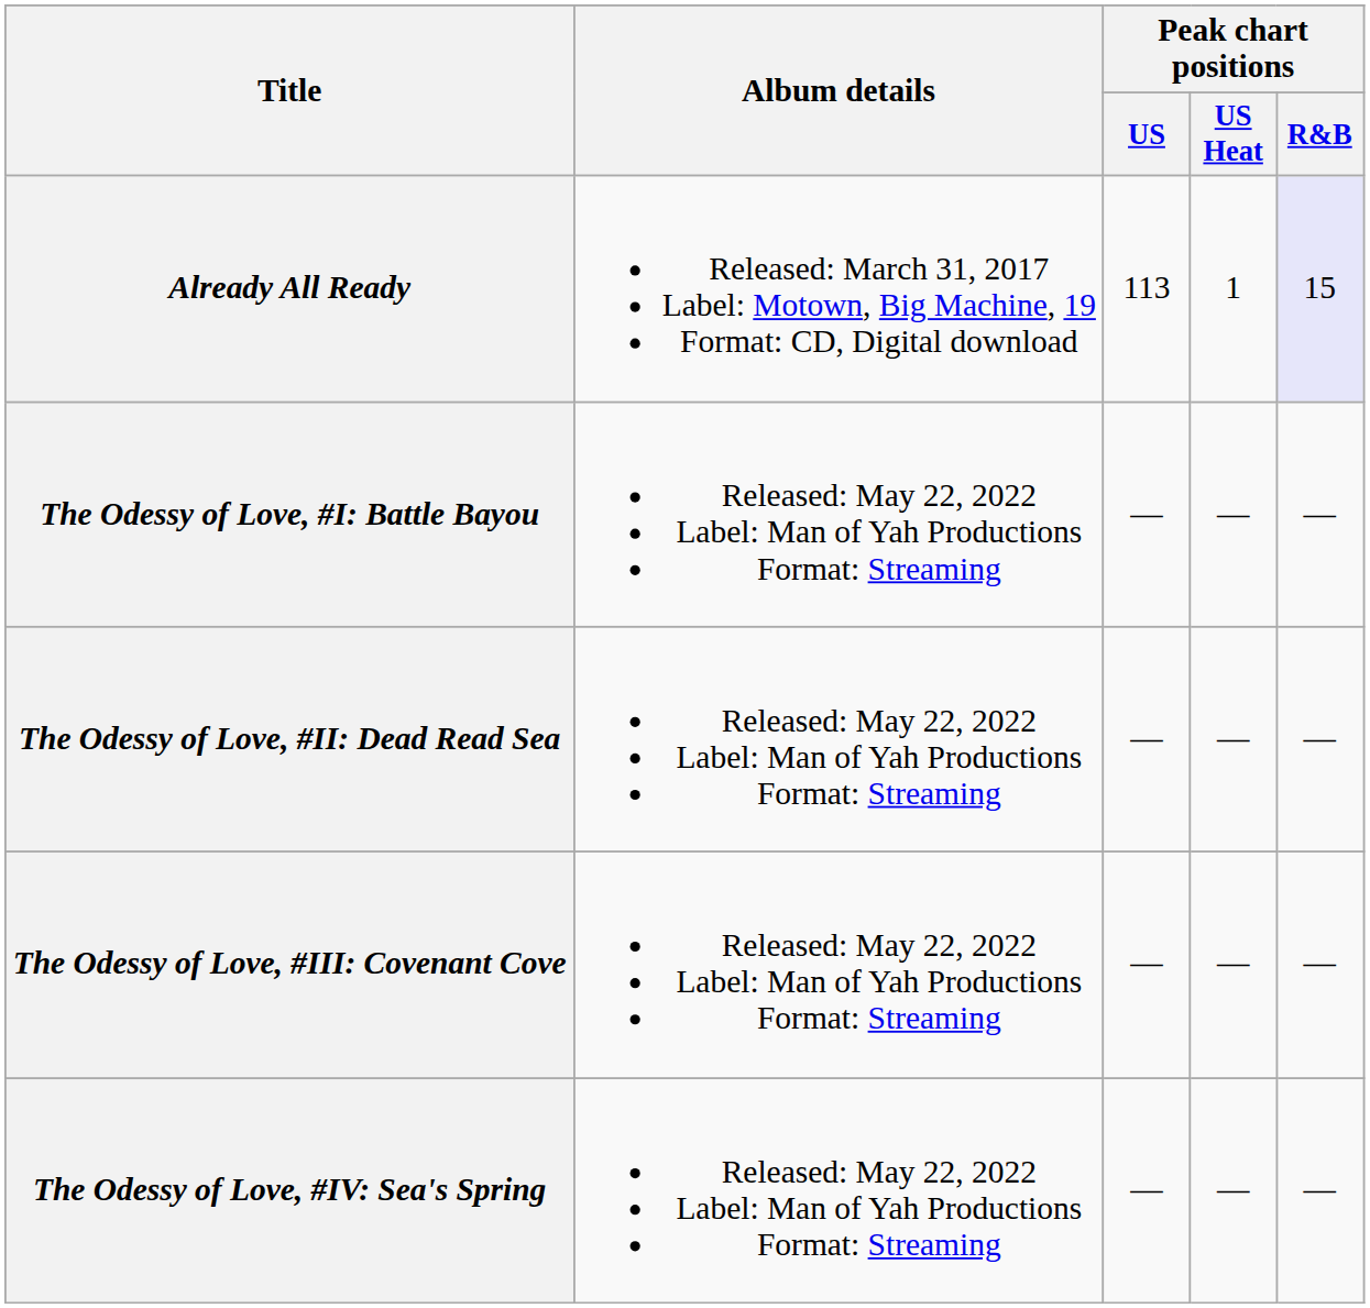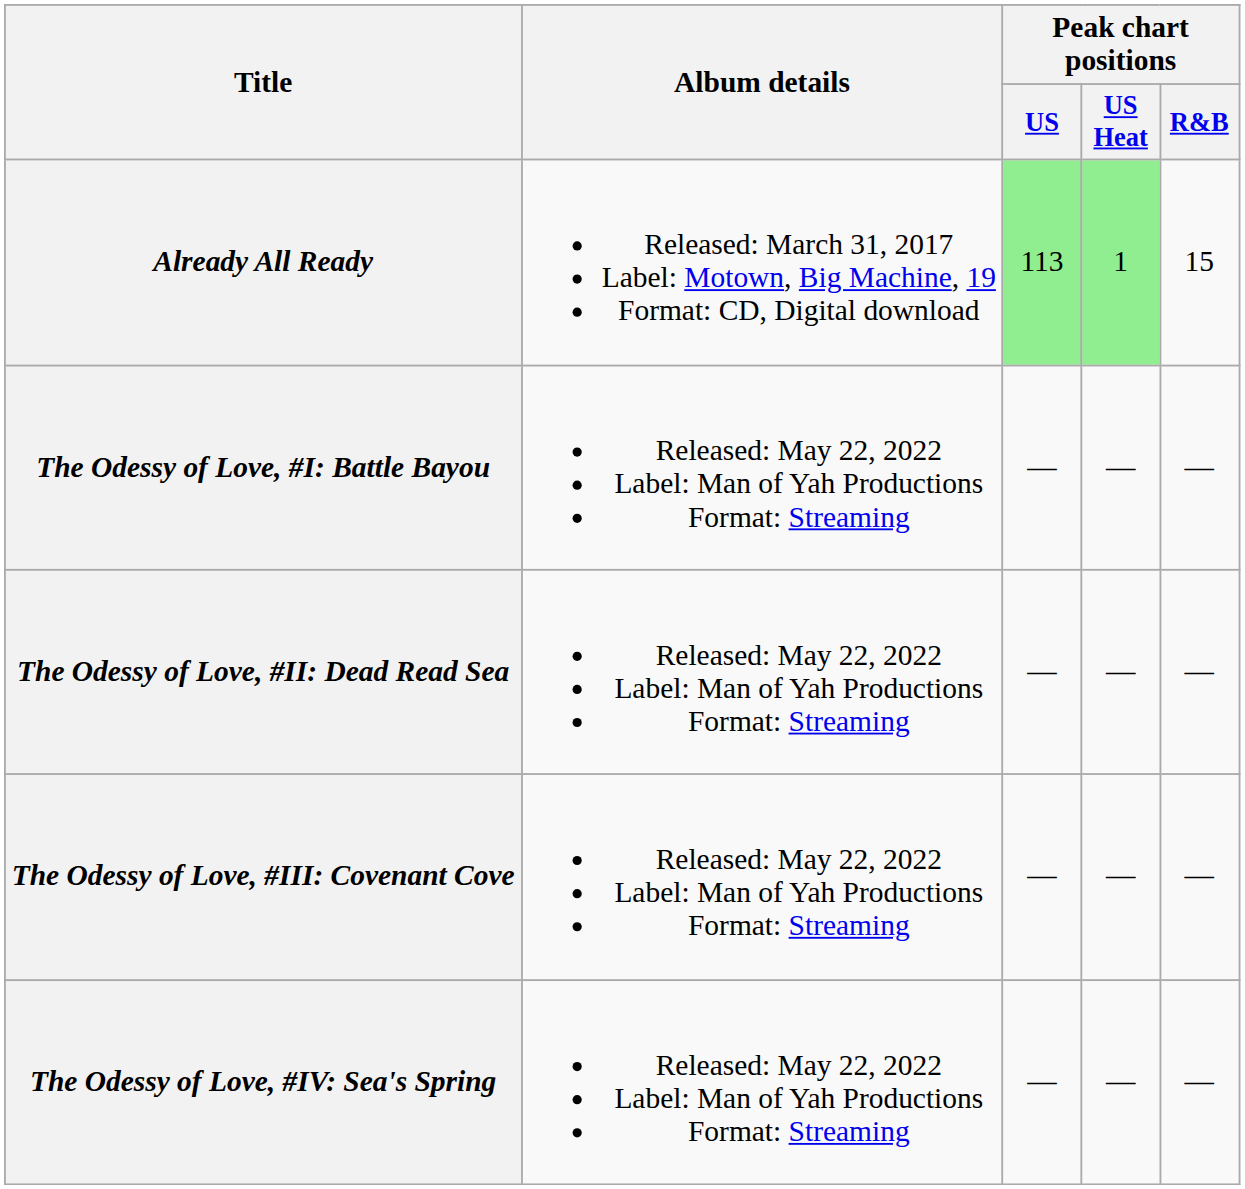Already All Ready | Peak chart positions / US: no background -> lightgreen background
Already All Ready | Peak chart positions / US Heat: no background -> lightgreen background
Already All Ready | Peak chart positions / R&B: lavender background -> no background
